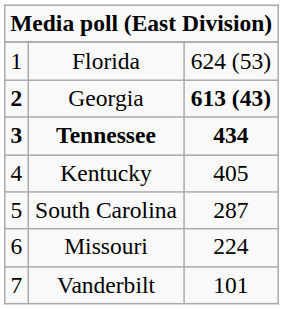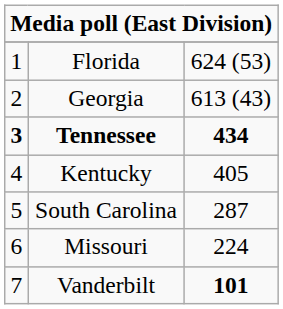Georgia | column 1: bold -> normal
Georgia | column 3: bold -> normal
Vanderbilt | column 3: normal -> bold
